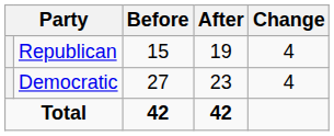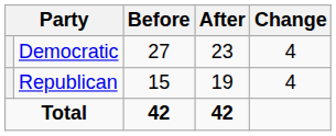rows swapped: Democratic <-> Republican
